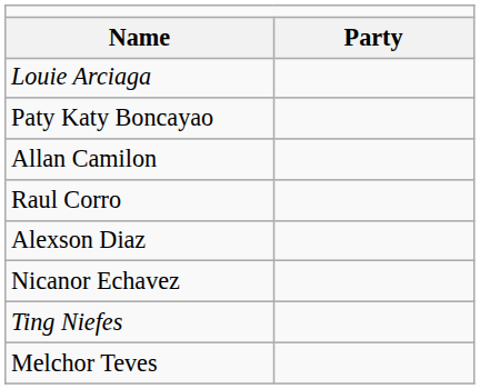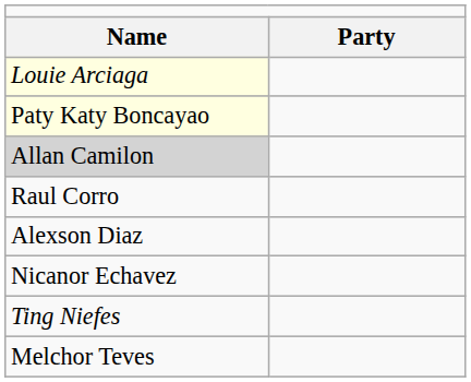Louie Arciaga | column 1: no background -> lightyellow background
Paty Katy Boncayao | column 1: no background -> lightyellow background
Allan Camilon | column 1: no background -> lightgrey background
